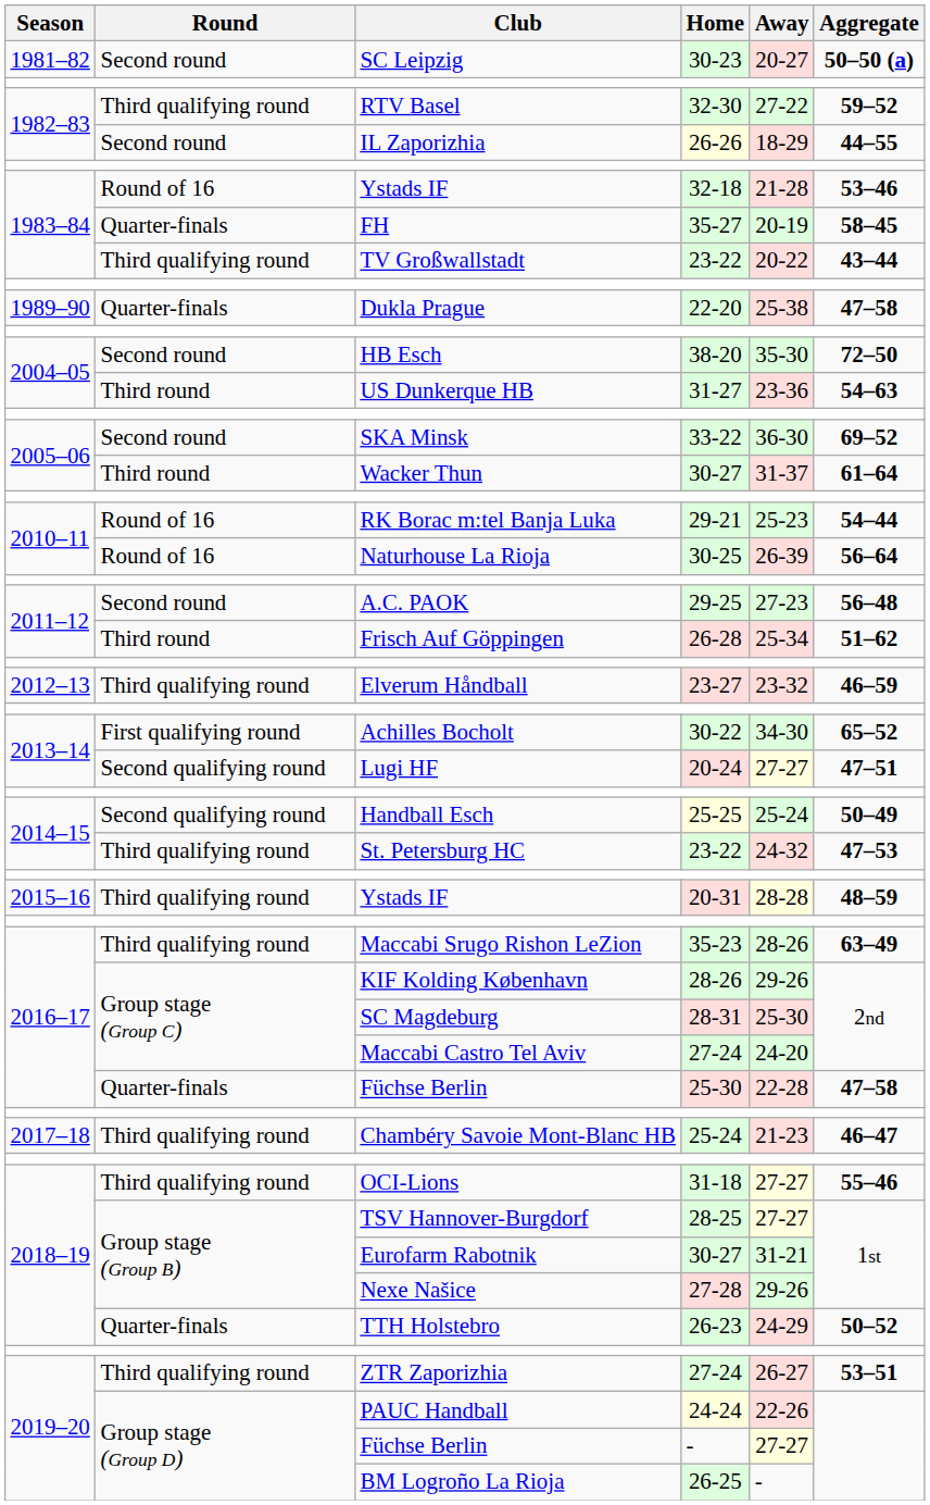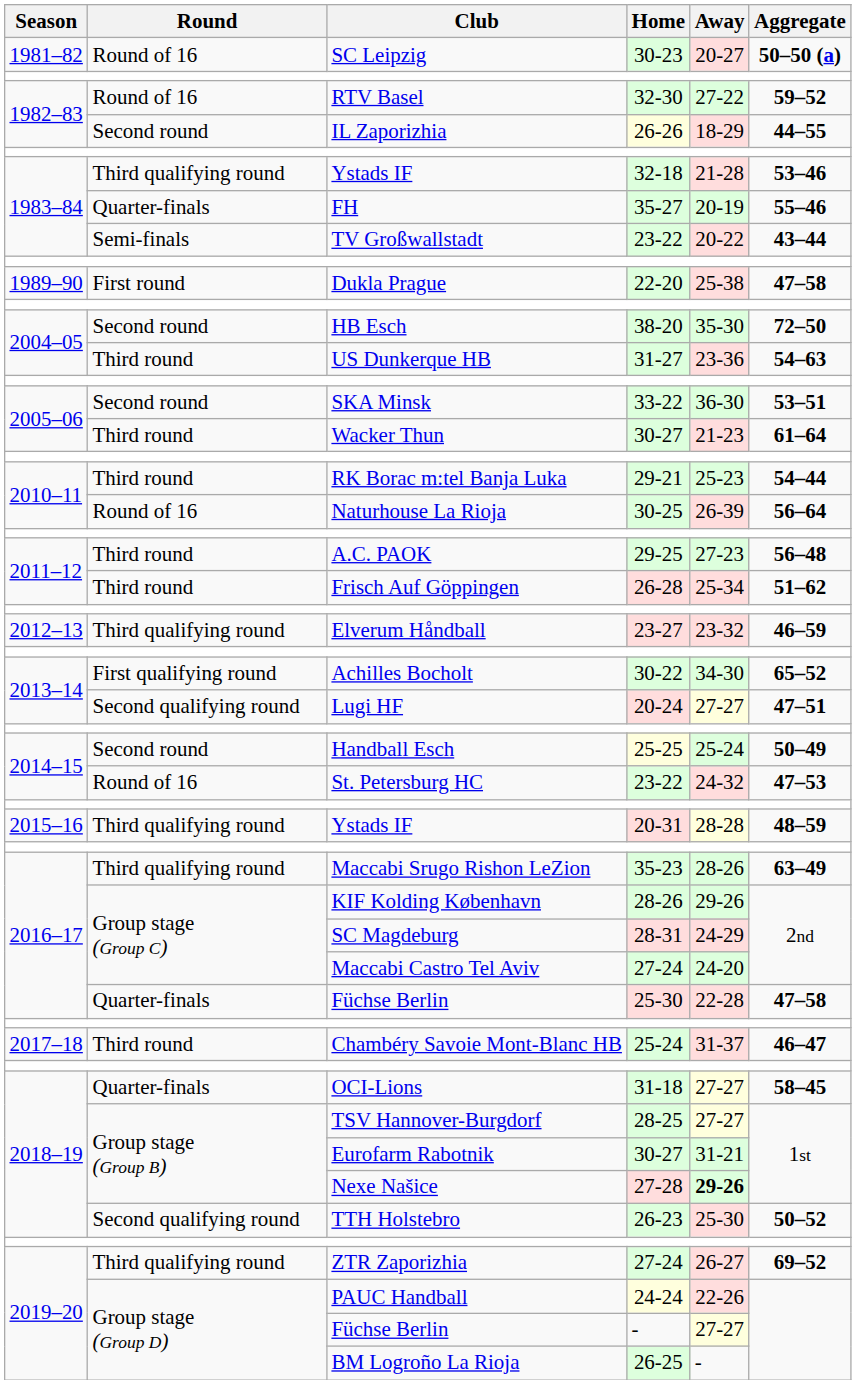SC Leipzig | Round: Second round -> Round of 16
RTV Basel | Round: Third qualifying round -> Round of 16
Ystads IF / 32-18 | Round: Round of 16 -> Third qualifying round
FH | Aggregate: 58–45 -> 55–46
TV Großwallstadt | Round: Third qualifying round -> Semi-finals
Dukla Prague | Round: Quarter-finals -> First round
SKA Minsk | Aggregate: 69–52 -> 53–51
Wacker Thun | Away: 31-37 -> 21-23
RK Borac m:tel Banja Luka | Round: Round of 16 -> Third round
A.C. PAOK | Round: Second round -> Third round
Handball Esch | Round: Second qualifying round -> Second round
St. Petersburg HC | Round: Third qualifying round -> Round of 16
SC Magdeburg | Away: 25-30 -> 24-29
Chambéry Savoie Mont-Blanc HB | Round: Third qualifying round -> Third round
Chambéry Savoie Mont-Blanc HB | Away: 21-23 -> 31-37
OCI-Lions | Round: Third qualifying round -> Quarter-finals
OCI-Lions | Aggregate: 55–46 -> 58–45
Nexe Našice | Away: normal -> bold
TTH Holstebro | Round: Quarter-finals -> Second qualifying round
TTH Holstebro | Away: 24-29 -> 25-30
ZTR Zaporizhia | Aggregate: 53–51 -> 69–52
